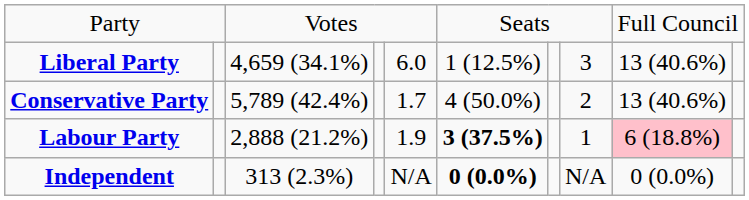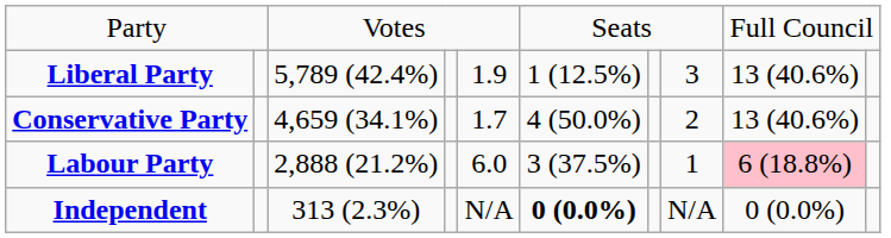Liberal Party | column 3: 4,659 (34.1%) -> 5,789 (42.4%)
Liberal Party | column 5: 6.0 -> 1.9
Conservative Party | column 3: 5,789 (42.4%) -> 4,659 (34.1%)
Labour Party | column 5: 1.9 -> 6.0
Labour Party | column 6: bold -> normal
